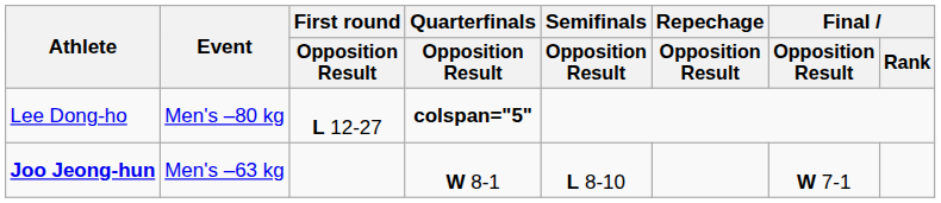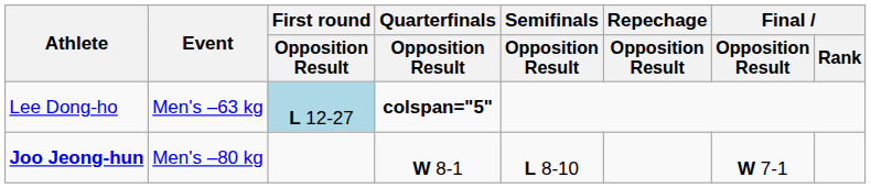Lee Dong-ho | Event: Men's –80 kg -> Men's –63 kg
Lee Dong-ho | First round / Opposition Result: no background -> lightblue background
Joo Jeong-hun | Event: Men's –63 kg -> Men's –80 kg
